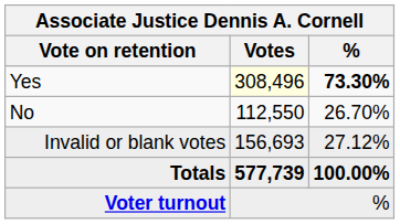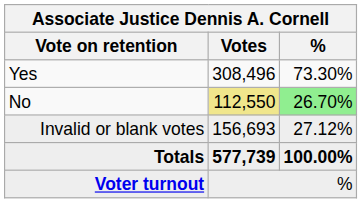Yes | Votes: lightyellow background -> no background
Yes | %: bold -> normal
No | Votes: no background -> khaki background
No | %: no background -> lightgreen background
